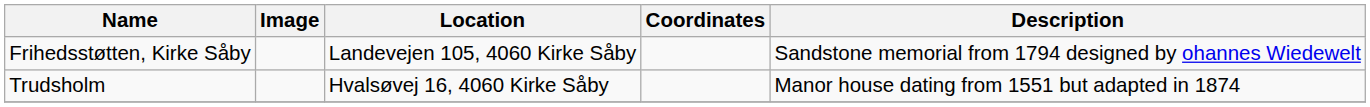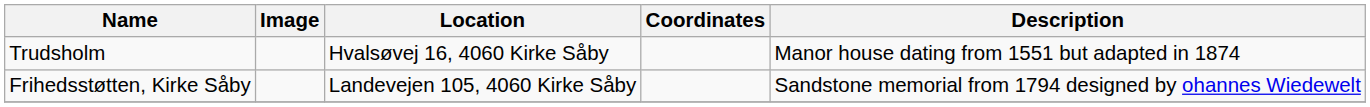rows swapped: Frihedsstøtten, Kirke Såby <-> Trudsholm
